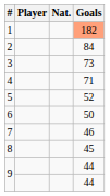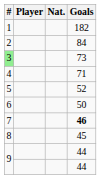1 | Goals: lightsalmon background -> no background
3 | #: no background -> lightgreen background
7 | Goals: normal -> bold
